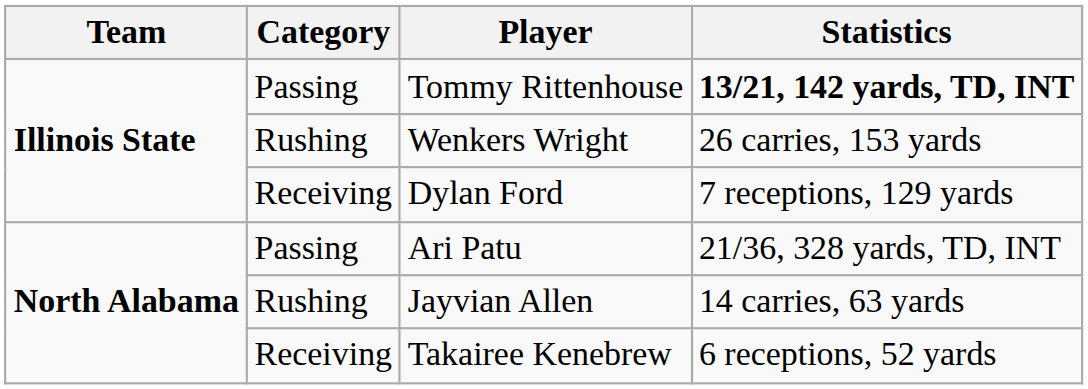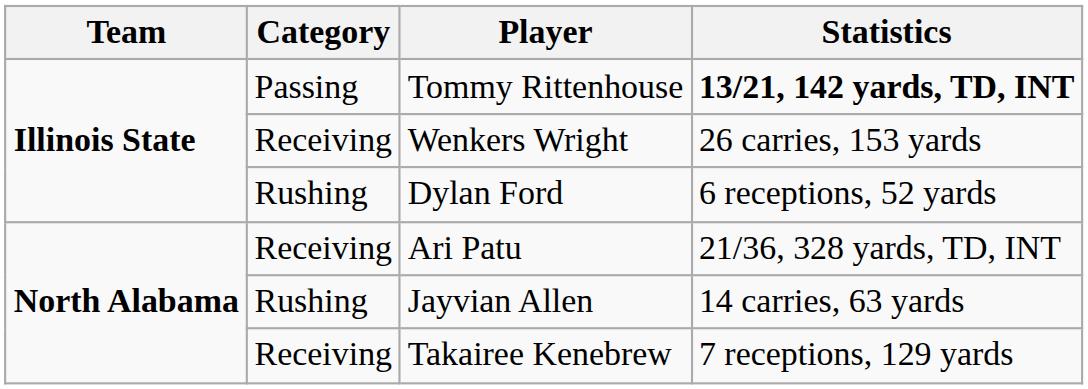Wenkers Wright | Category: Rushing -> Receiving
Dylan Ford | Category: Receiving -> Rushing
Dylan Ford | Statistics: 7 receptions, 129 yards -> 6 receptions, 52 yards
Ari Patu | Category: Passing -> Receiving
Takairee Kenebrew | Statistics: 6 receptions, 52 yards -> 7 receptions, 129 yards
